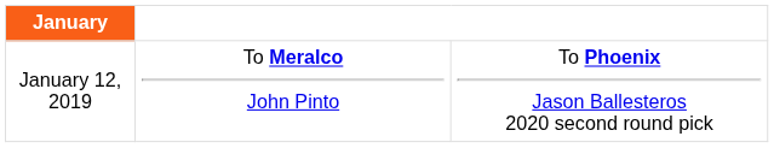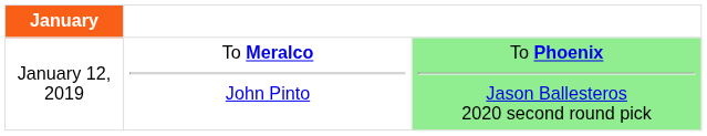January 12, 2019 | column 3: no background -> lightgreen background
